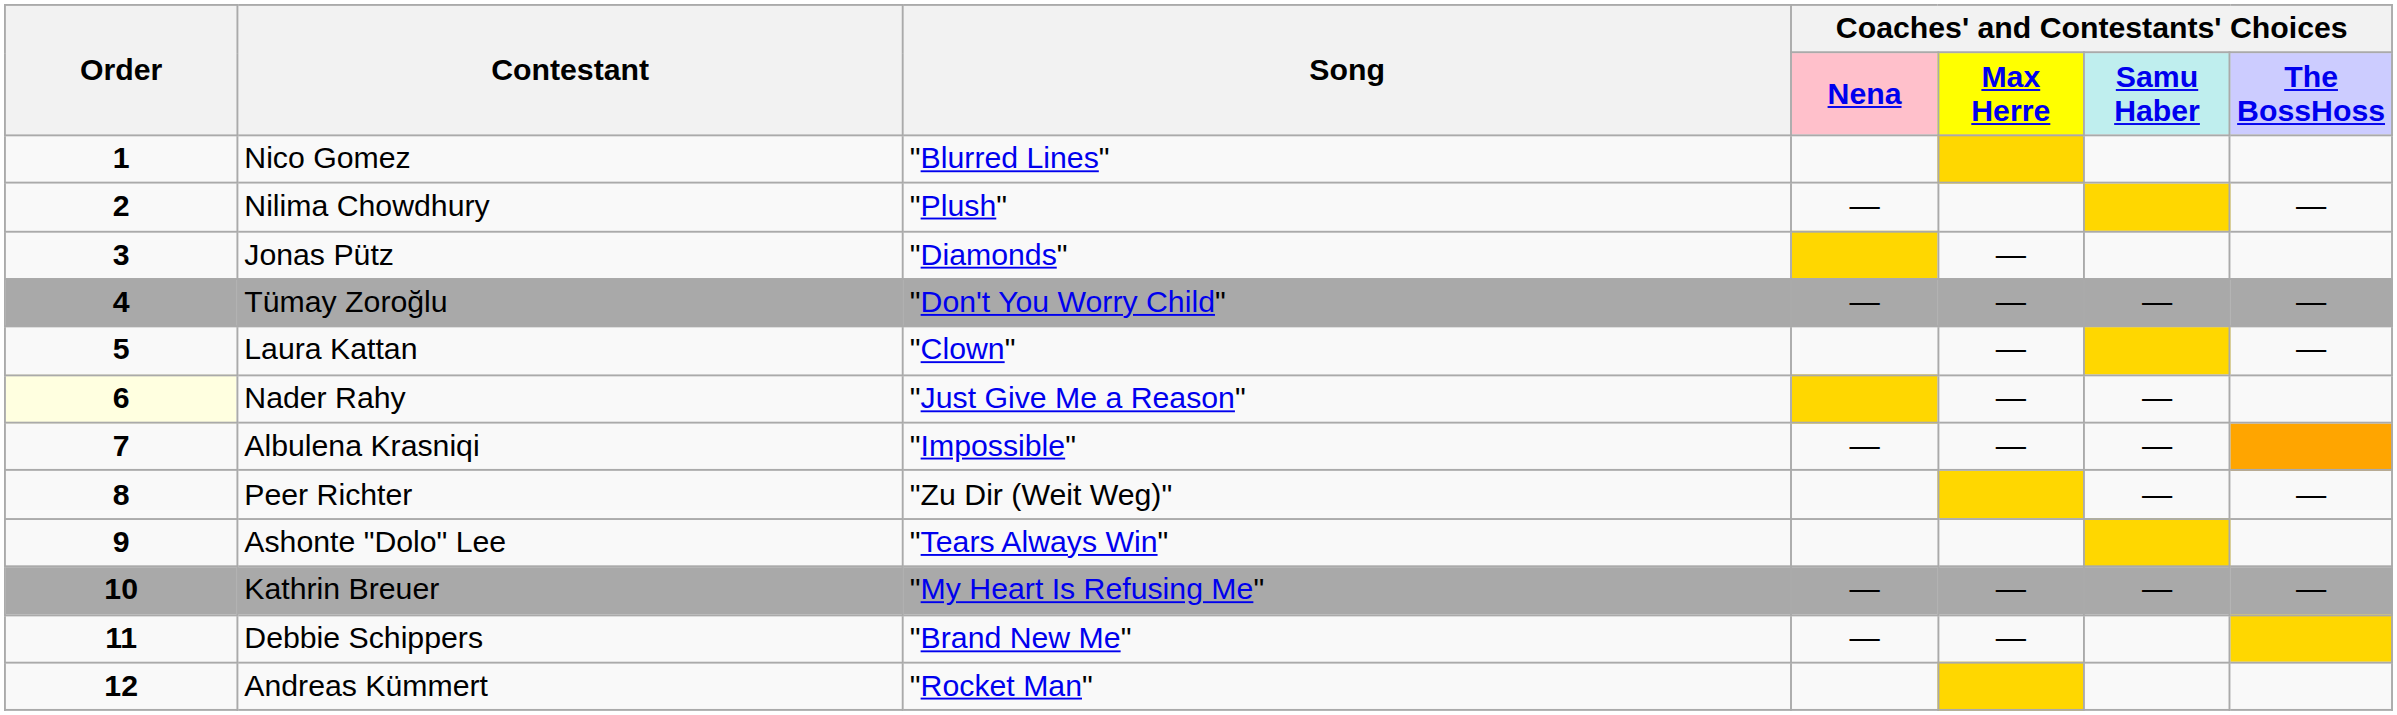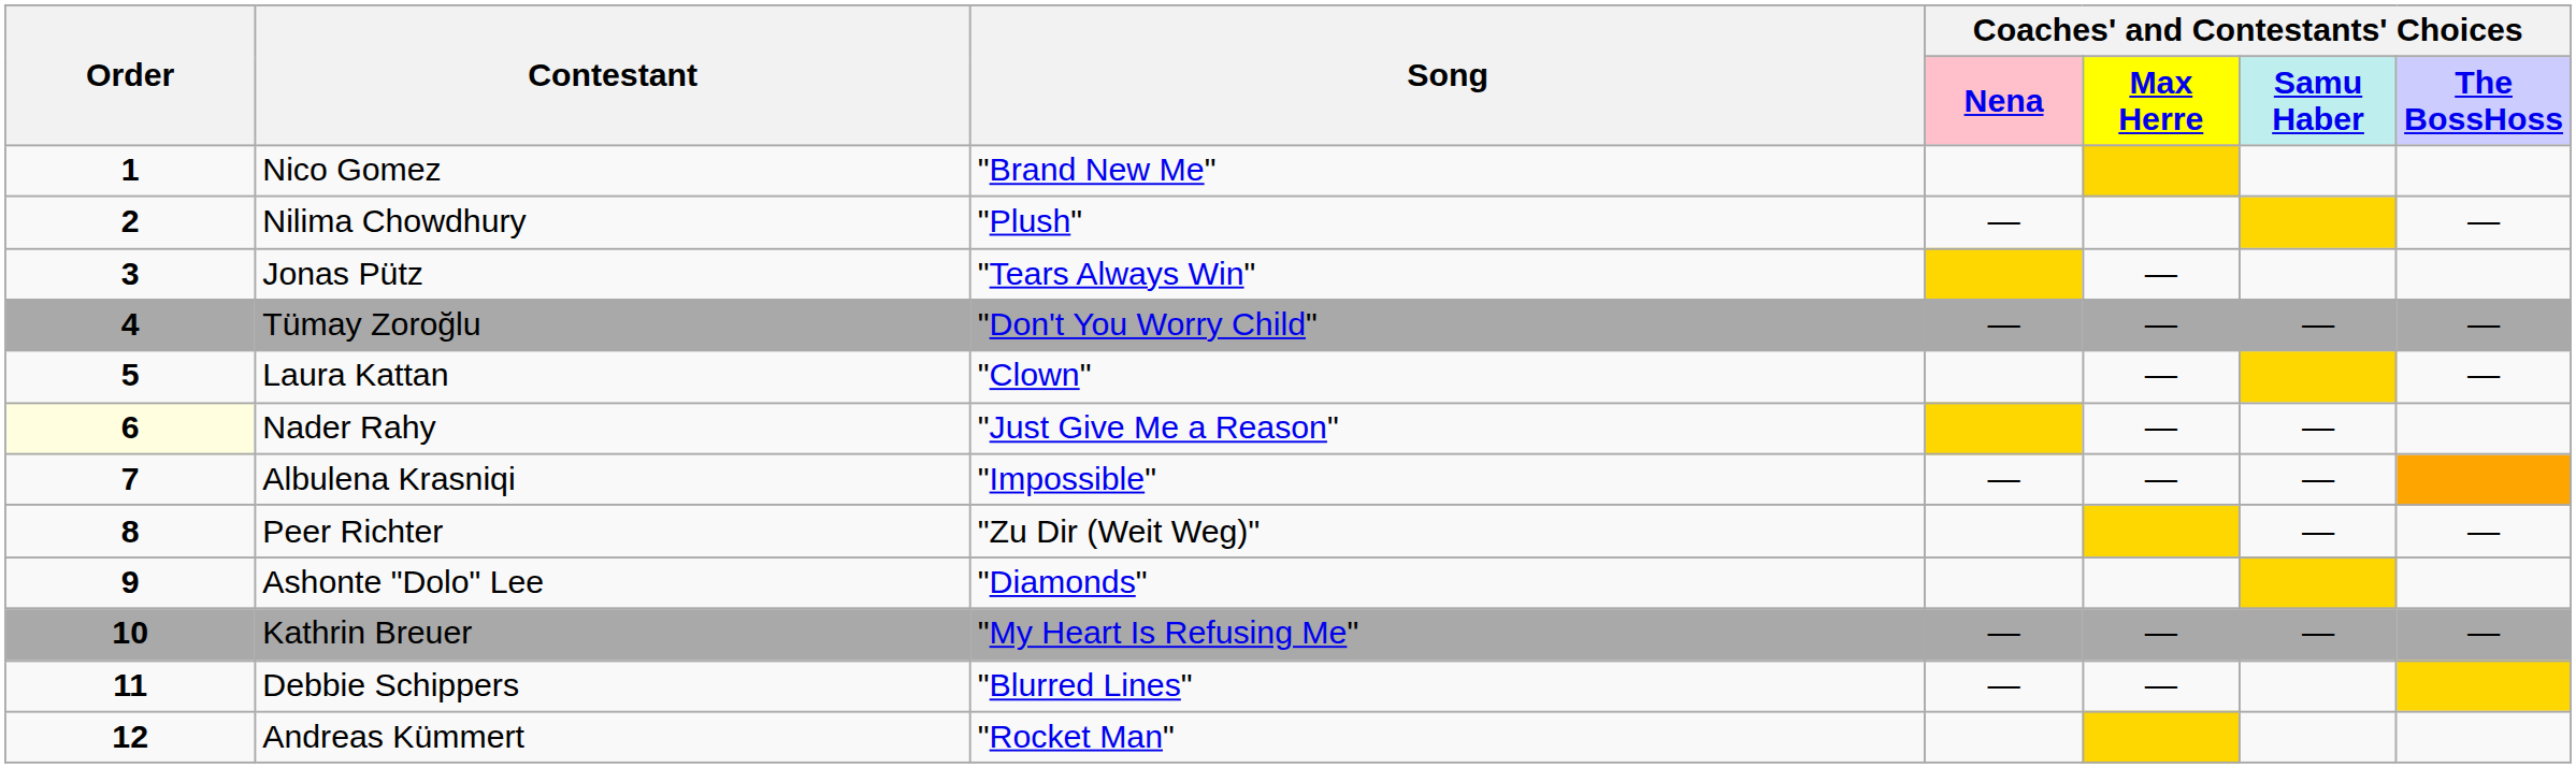Nico Gomez | Song: "Blurred Lines" -> "Brand New Me"
Jonas Pütz | Song: "Diamonds" -> "Tears Always Win"
Ashonte "Dolo" Lee | Song: "Tears Always Win" -> "Diamonds"
Debbie Schippers | Song: "Brand New Me" -> "Blurred Lines"
